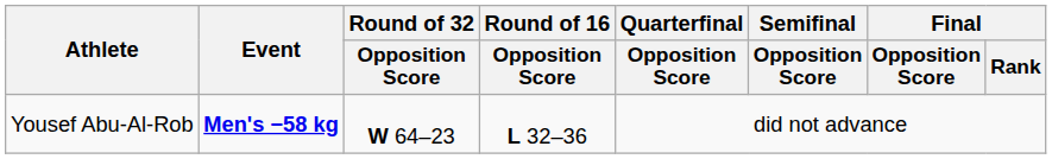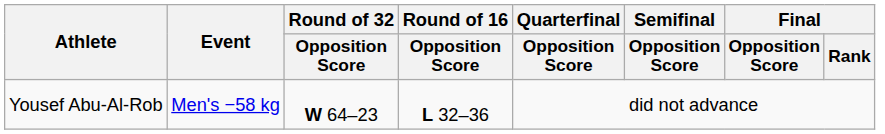Yousef Abu-Al-Rob | Event: bold -> normal
